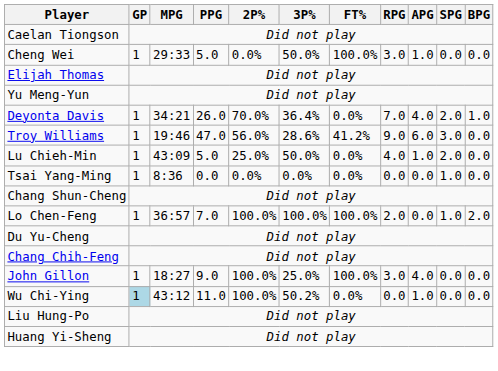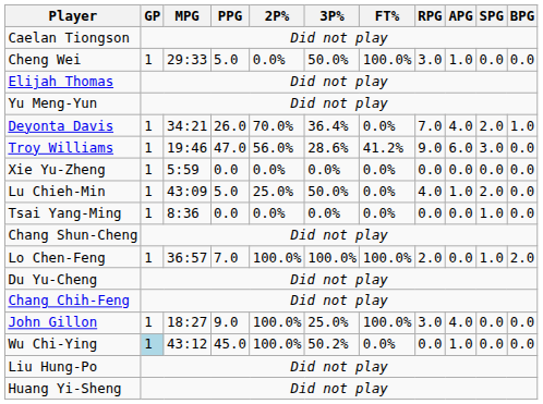+ row: Xie Yu-Zheng | 1 | 5:59 | 0.0 | 0.0% | 0.0% | 0.0% | 0.0 | 0.0 | 0.0 | 0.0
Wu Chi-Ying | PPG: 11.0 -> 45.0
